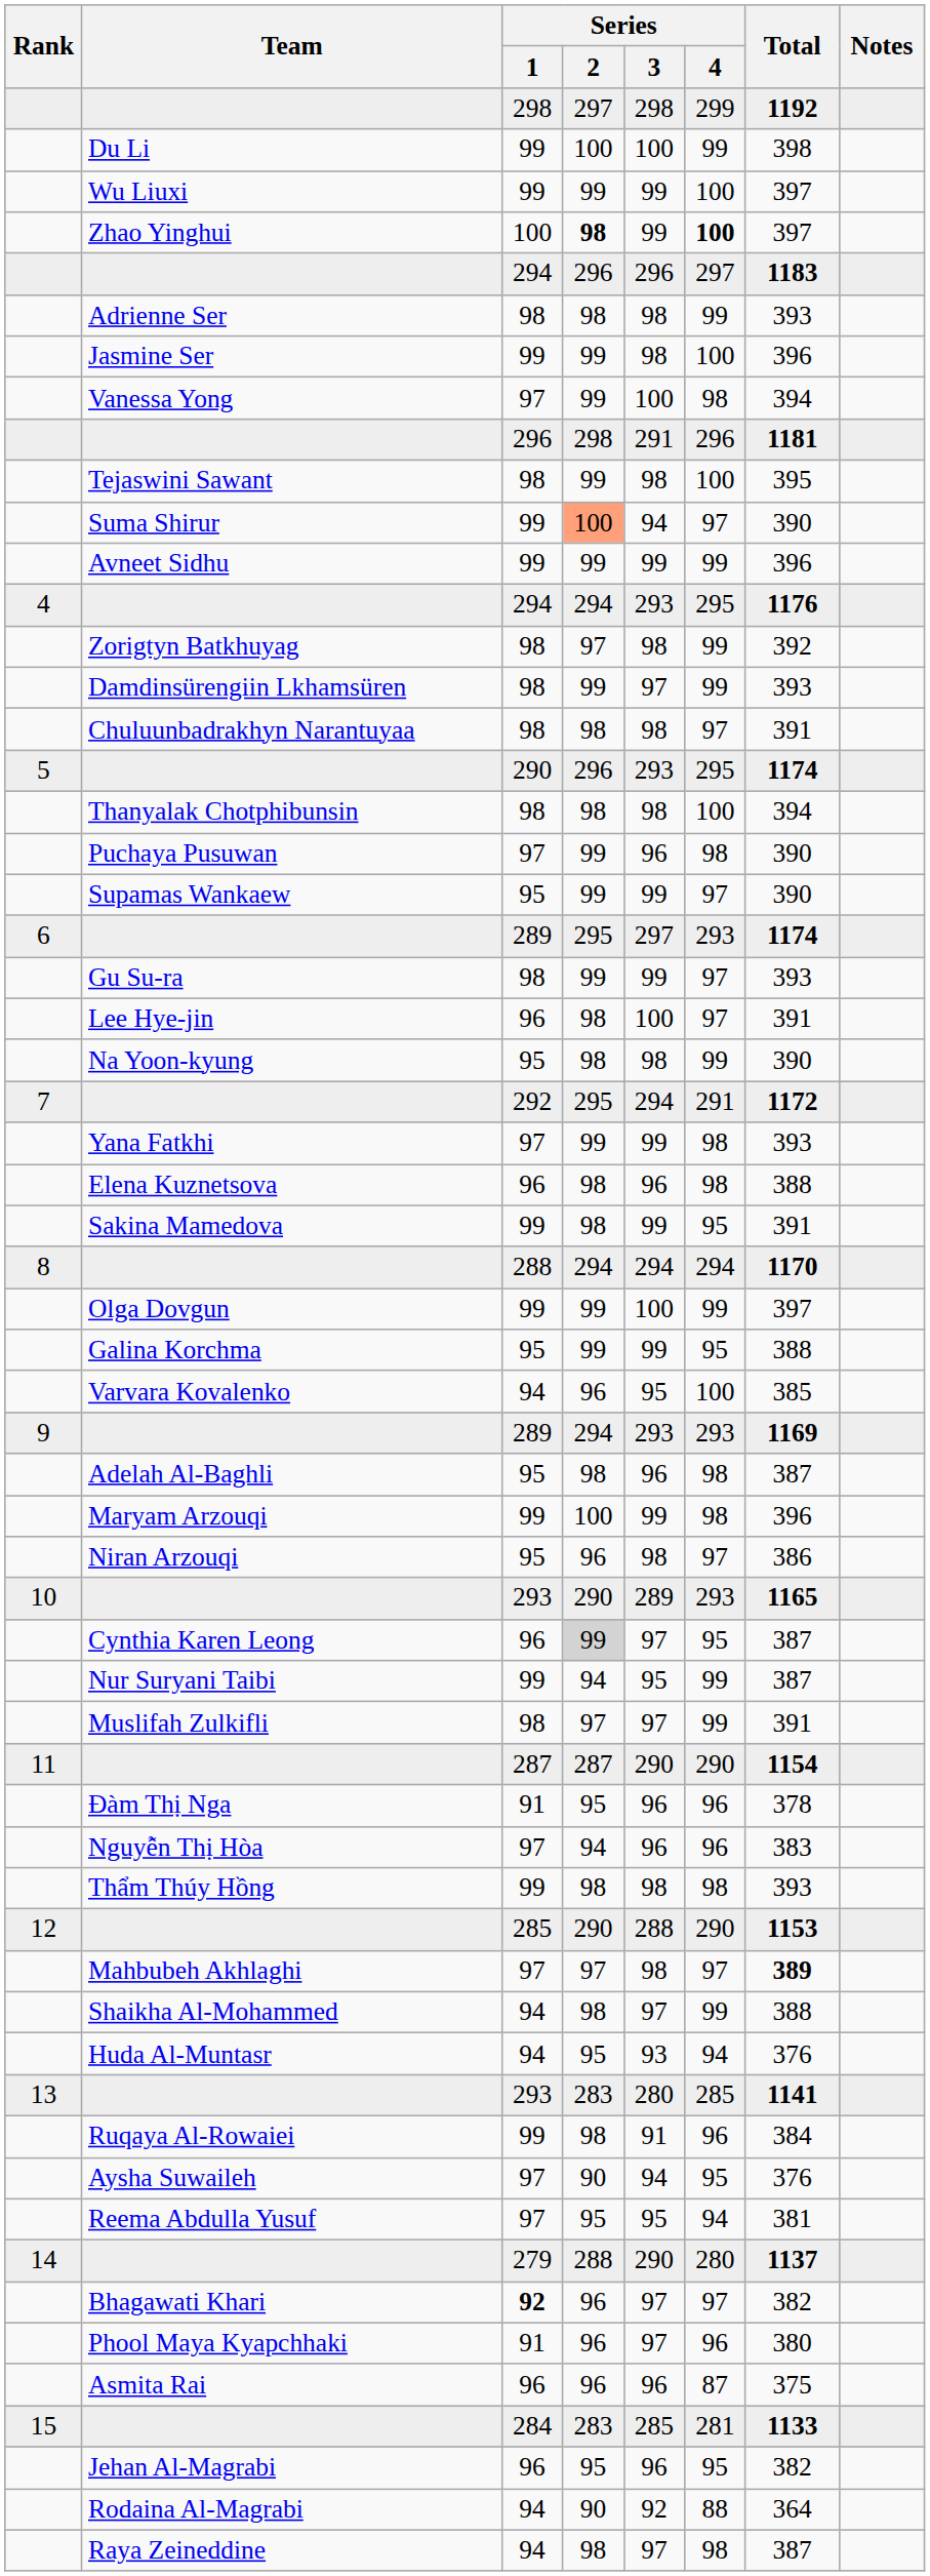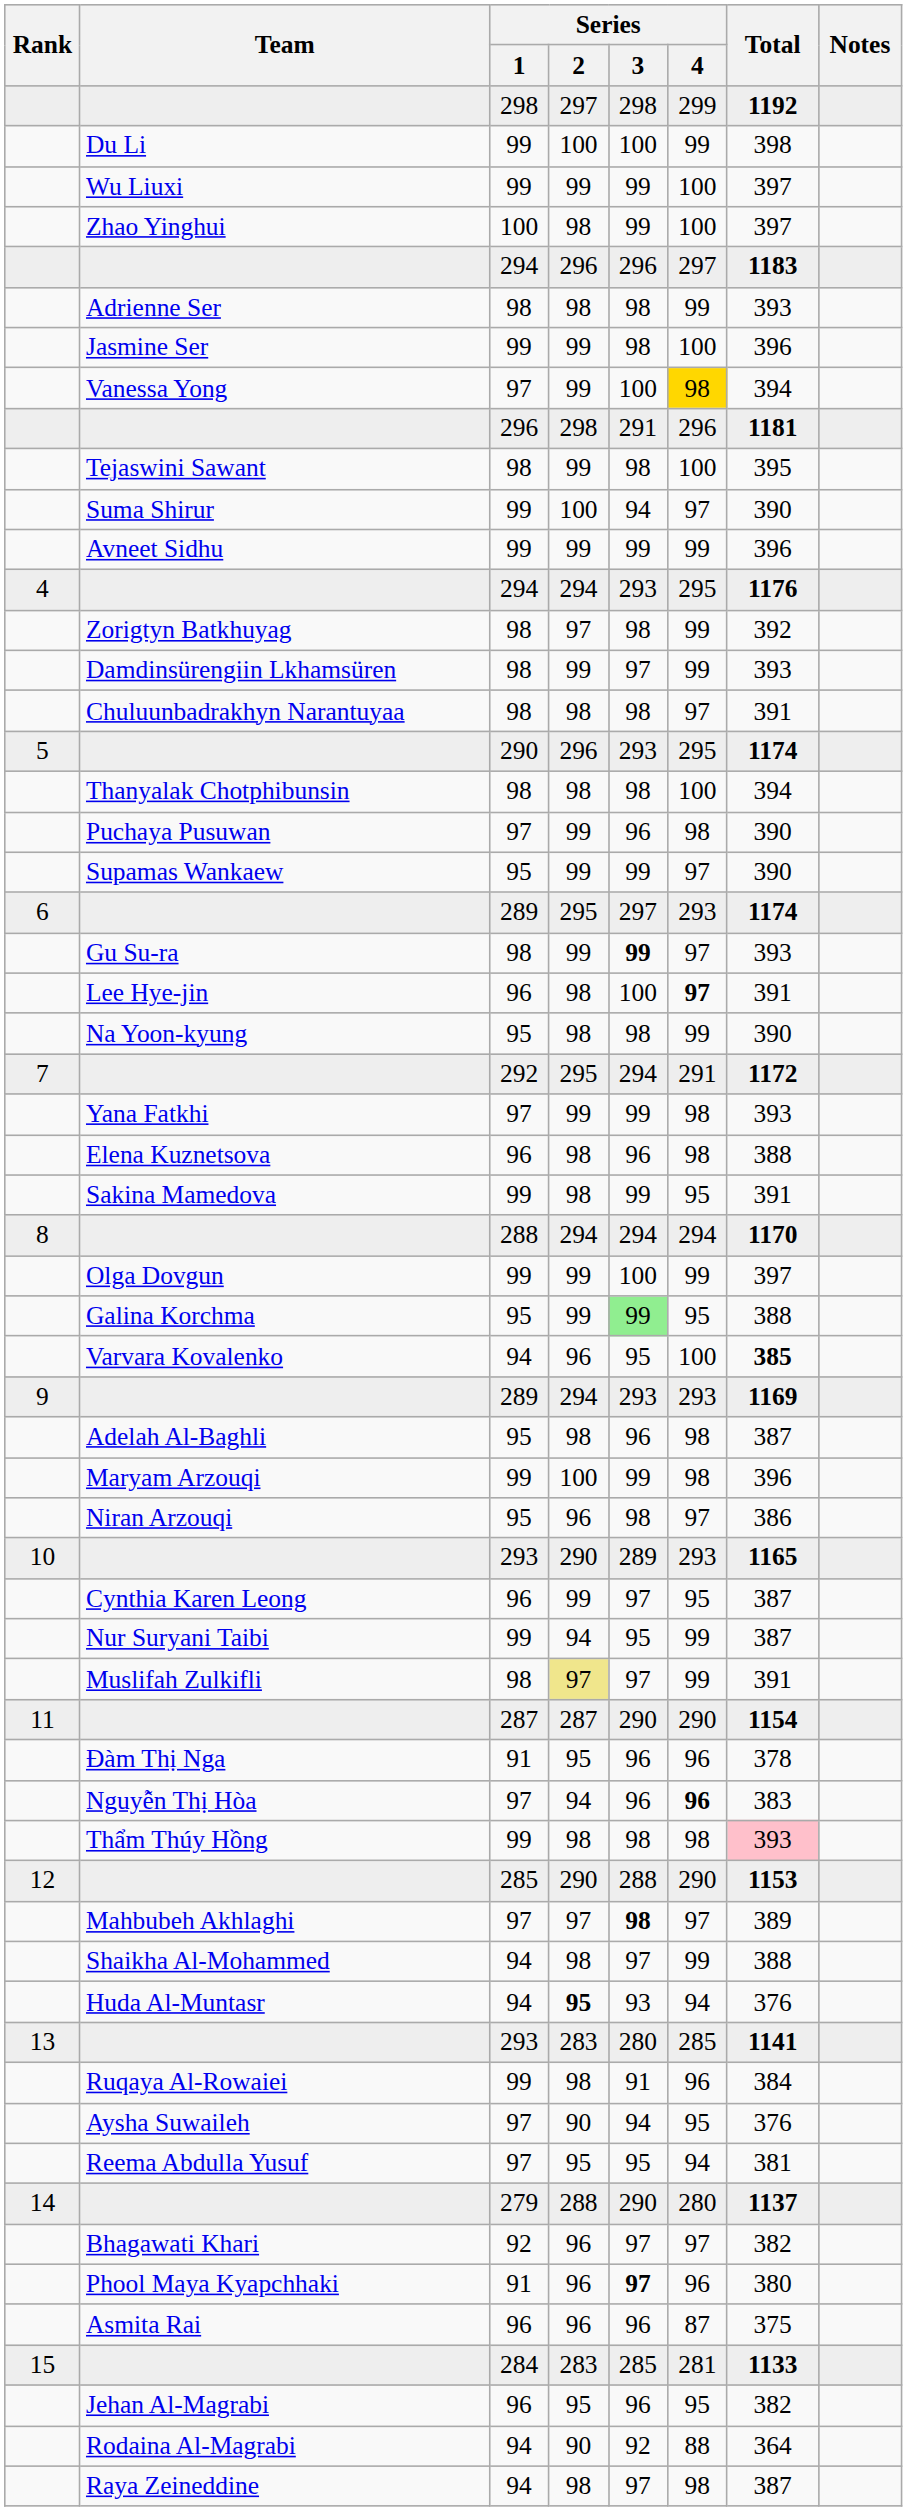Zhao Yinghui | Series / 2: bold -> normal
Zhao Yinghui | Series / 4: bold -> normal
Vanessa Yong | Series / 4: no background -> gold background
Suma Shirur | Series / 2: lightsalmon background -> no background
Gu Su-ra | Series / 3: normal -> bold
Lee Hye-jin | Series / 4: normal -> bold
Galina Korchma | Series / 3: no background -> lightgreen background
Varvara Kovalenko | Total: normal -> bold
Cynthia Karen Leong | Series / 2: lightgrey background -> no background
Muslifah Zulkifli | Series / 2: no background -> khaki background
Nguyễn Thị Hòa | Series / 4: normal -> bold
Thẩm Thúy Hồng | Total: no background -> pink background
Mahbubeh Akhlaghi | Series / 3: normal -> bold
Mahbubeh Akhlaghi | Total: bold -> normal
Huda Al-Muntasr | Series / 2: normal -> bold
Bhagawati Khari | Series / 1: bold -> normal
Phool Maya Kyapchhaki | Series / 3: normal -> bold
